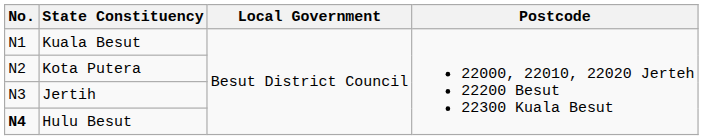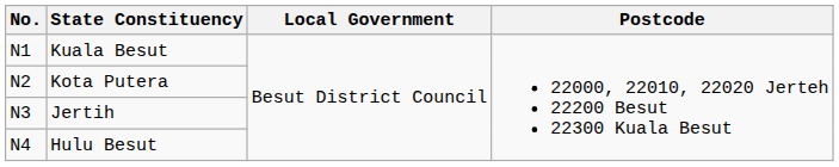Hulu Besut | No.: bold -> normal
